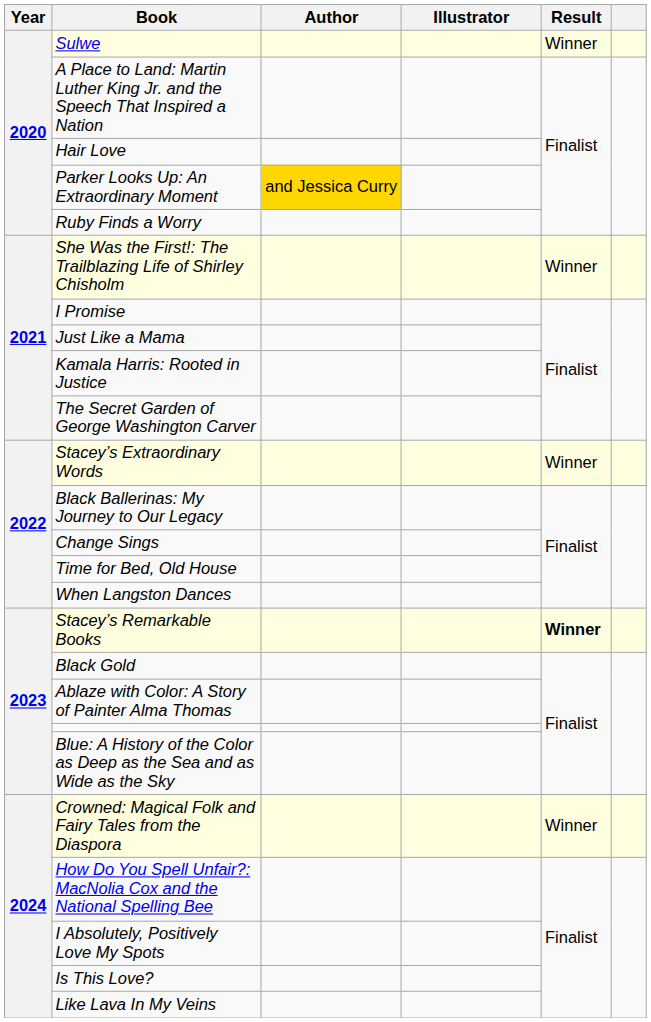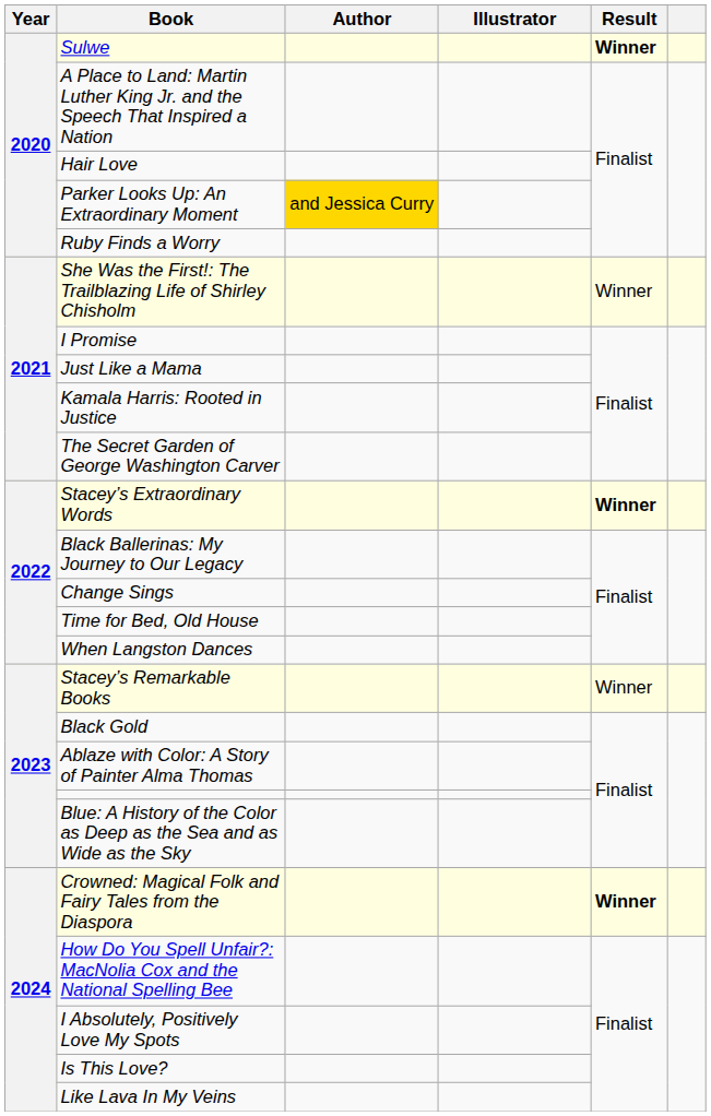Sulwe | Result: normal -> bold
Stacey’s Extraordinary Words | Result: normal -> bold
Stacey’s Remarkable Books | Result: bold -> normal
Crowned: Magical Folk and Fairy Tales from the Diaspora | Result: normal -> bold
